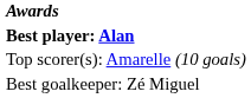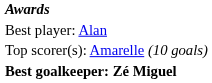Best player: Alan | Awards: bold -> normal
Best goalkeeper: Zé Miguel | Awards: normal -> bold
